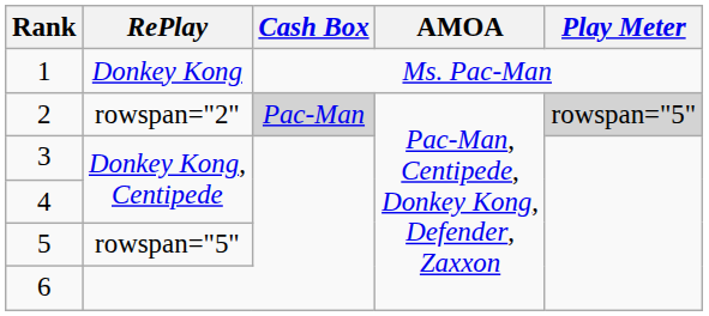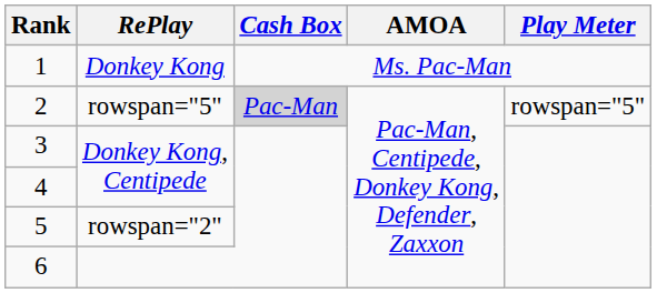2 | RePlay: rowspan="2" -> rowspan="5"
2 | Play Meter: lightgrey background -> no background
5 | RePlay: rowspan="5" -> rowspan="2"
